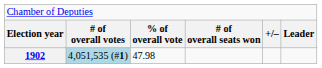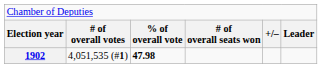1902 | column 2: lightblue background -> no background
1902 | column 3: normal -> bold
